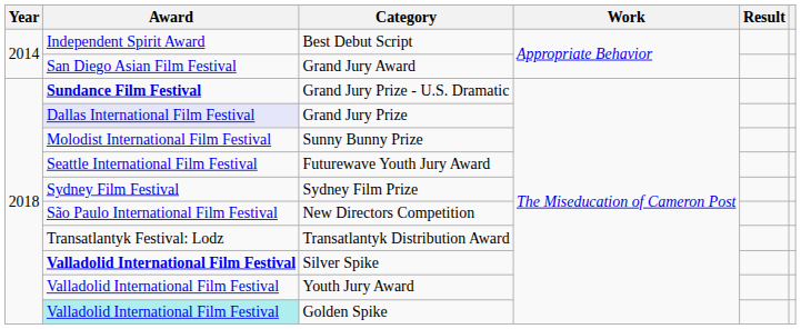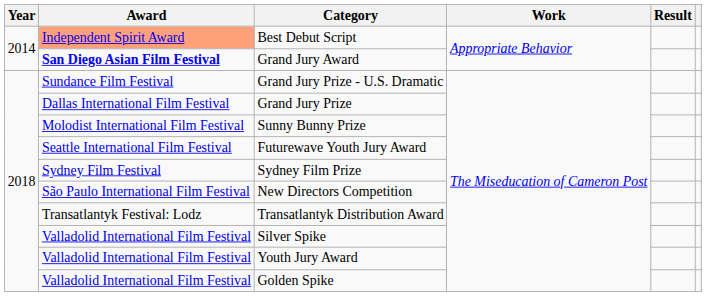Best Debut Script | Award: no background -> lightsalmon background
Grand Jury Award | Award: normal -> bold
Grand Jury Prize - U.S. Dramatic | Award: bold -> normal
Grand Jury Prize | Award: lavender background -> no background
Silver Spike | Award: bold -> normal
Golden Spike | Award: paleturquoise background -> no background
